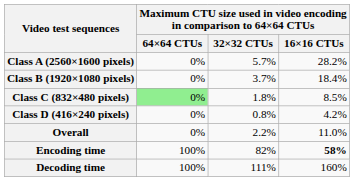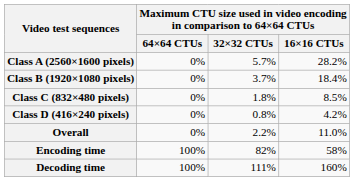Class C (832×480 pixels) | column 2: lightgreen background -> no background
Encoding time | column 4: bold -> normal
